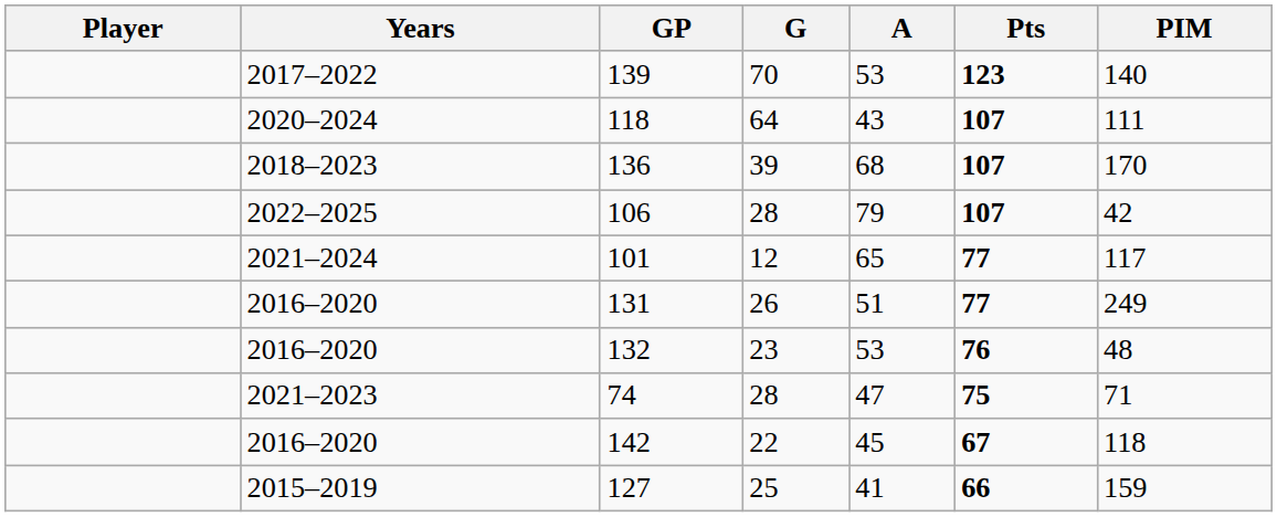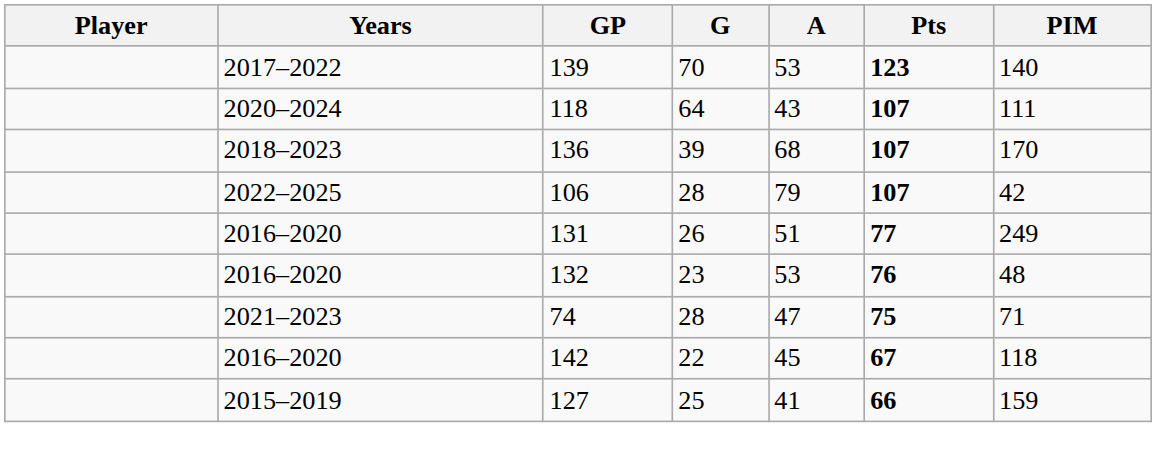- row: 2021–2024 | 101 | 12 | 65 | 77 | 117
